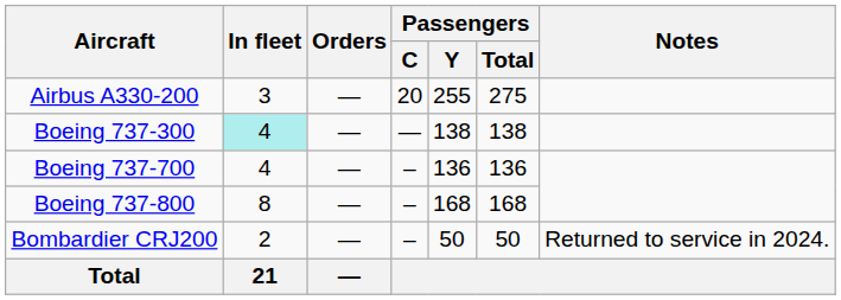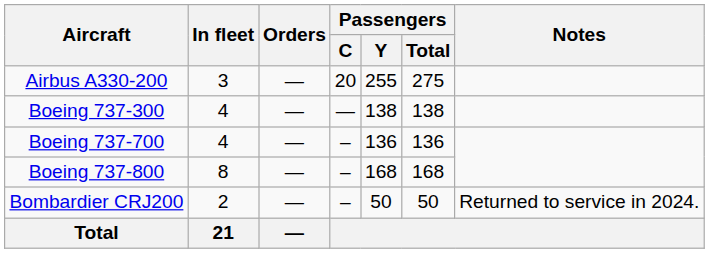Boeing 737-300 | In fleet: paleturquoise background -> no background
